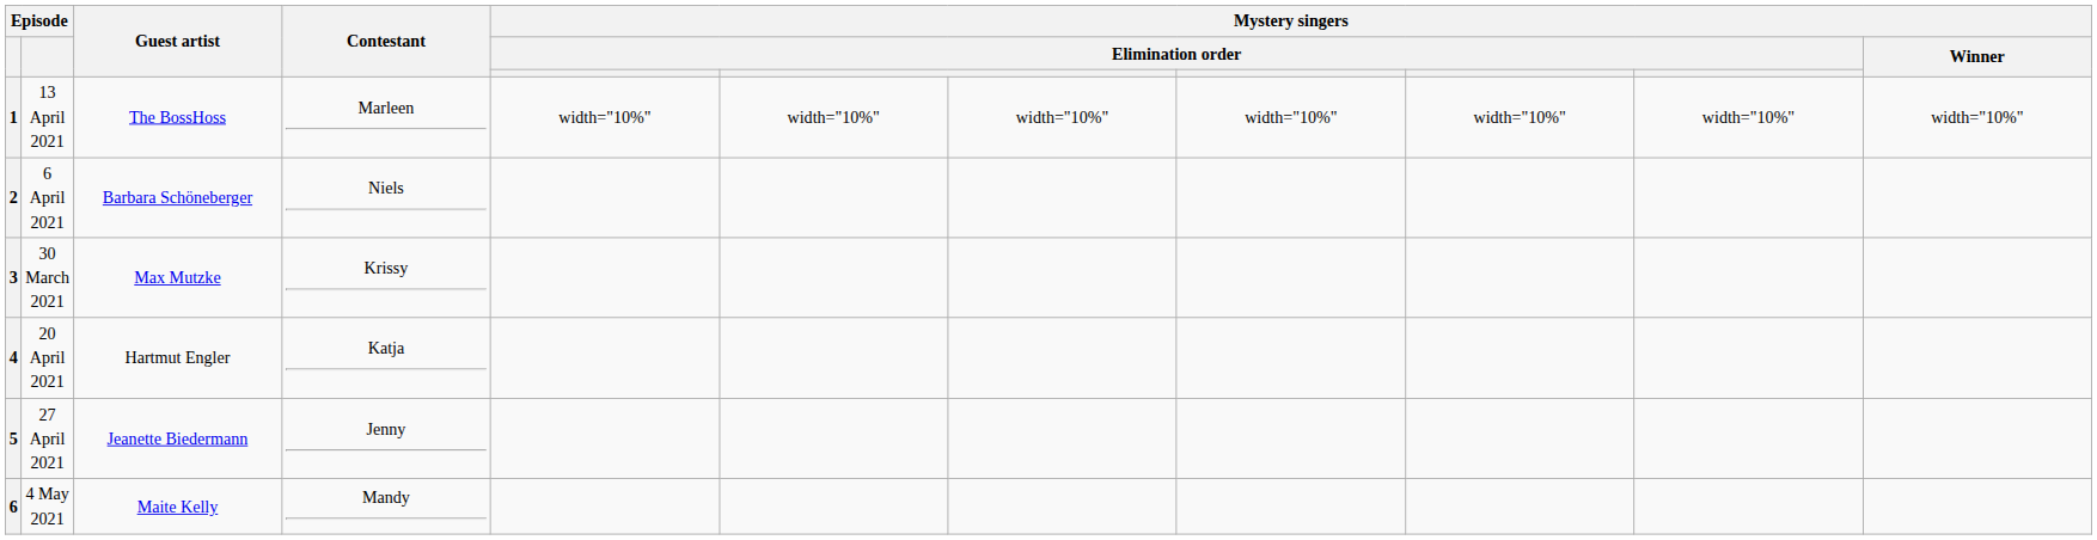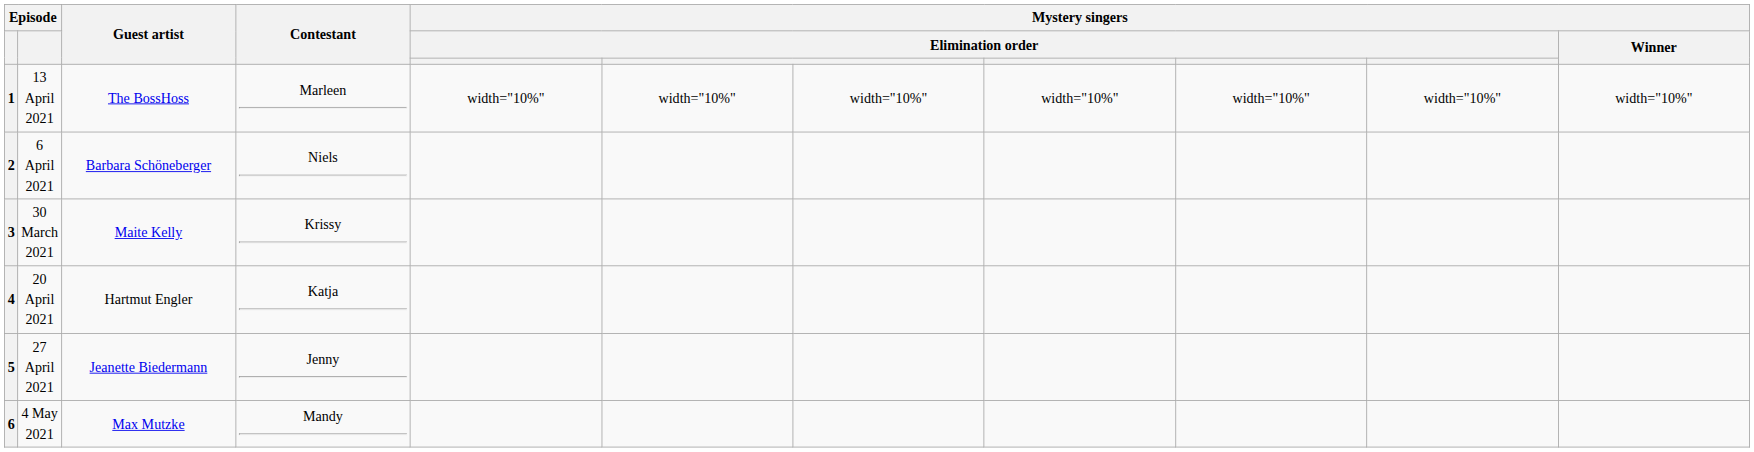3 | Guest artist: Max Mutzke -> Maite Kelly
6 | Guest artist: Maite Kelly -> Max Mutzke
